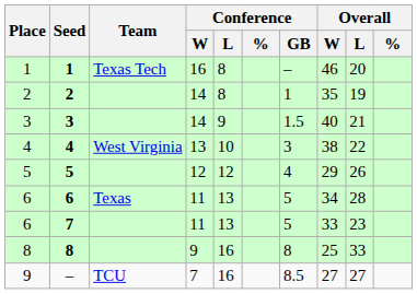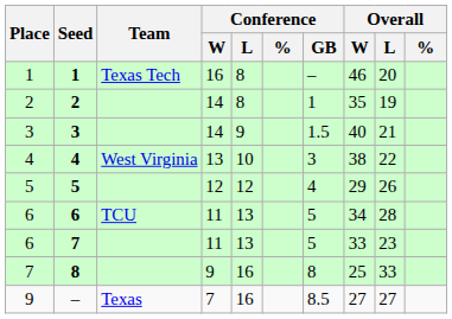row 8 | Team: Texas -> TCU
row 10 | Place: 8 -> 7
row 11 | Team: TCU -> Texas
